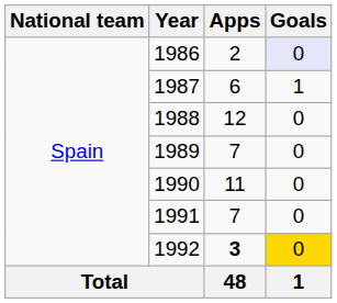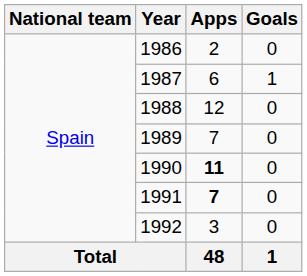1986 | Goals: lavender background -> no background
1990 | Apps: normal -> bold
1991 | Apps: normal -> bold
1992 | Apps: bold -> normal
1992 | Goals: gold background -> no background
